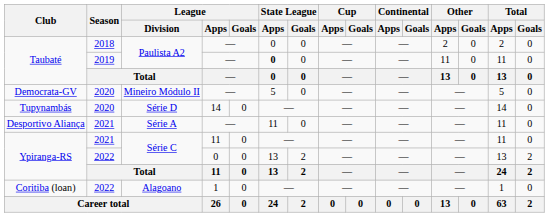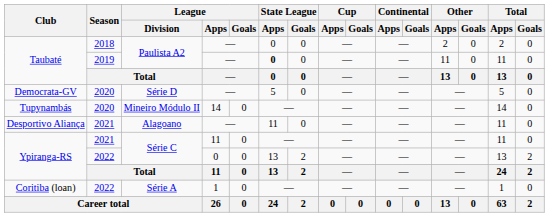Democrata-GV | League / Division: Mineiro Módulo II -> Série D
Tupynambás | League / Division: Série D -> Mineiro Módulo II
Desportivo Aliança | League / Division: Série A -> Alagoano
Coritiba (loan) | League / Division: Alagoano -> Série A
